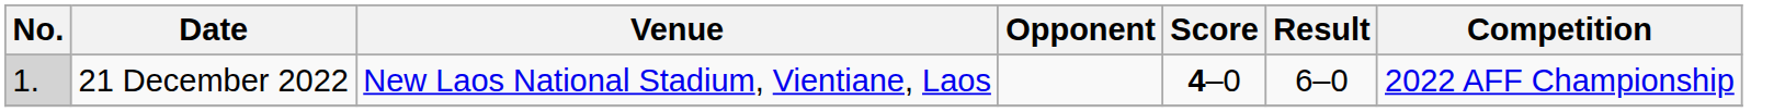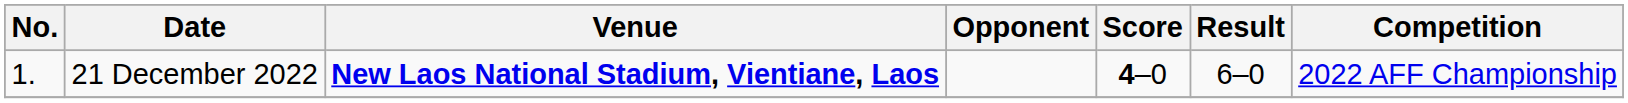21 December 2022 | No.: lightgrey background -> no background
21 December 2022 | Venue: normal -> bold
